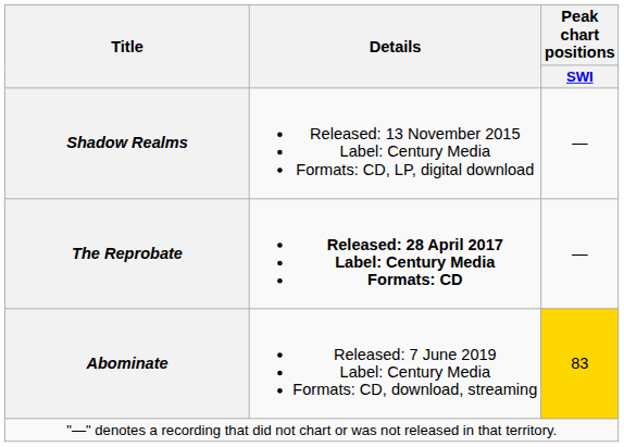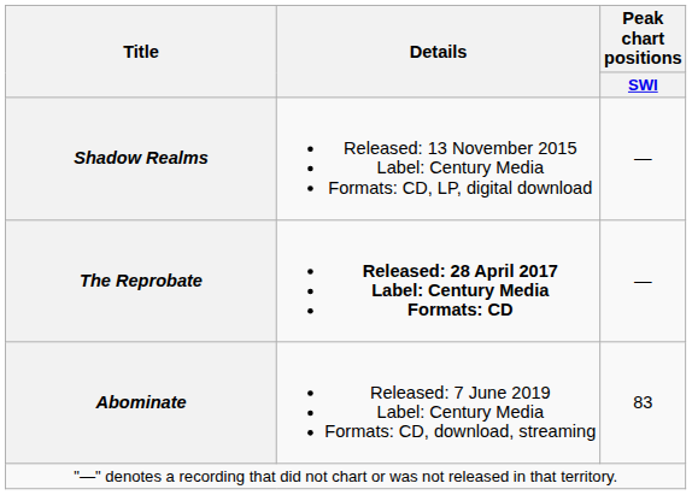Abominate | Peak chart positions / SWI: gold background -> no background
